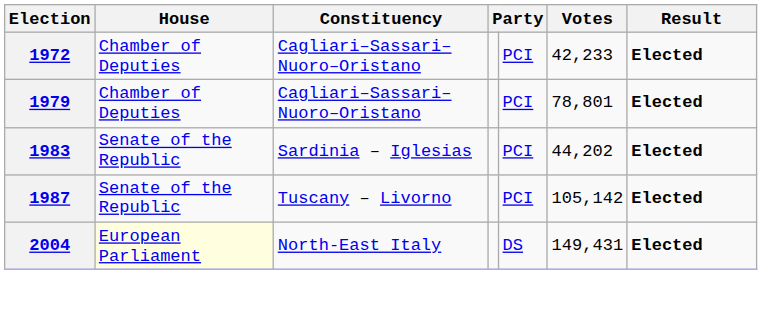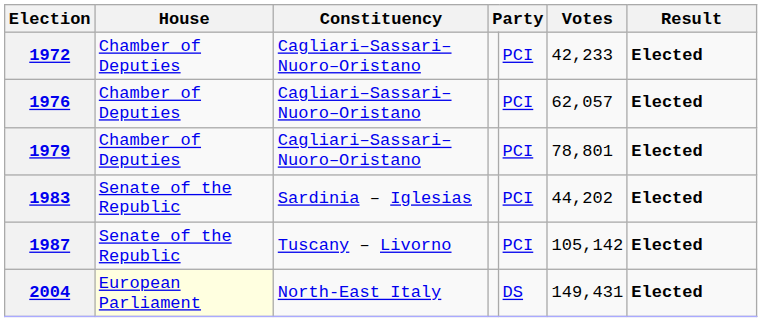+ row: 1976 | Chamber of Deputies | Cagliari–Sassari–Nuoro–Oristano | PCI | 62,057 | Elected
